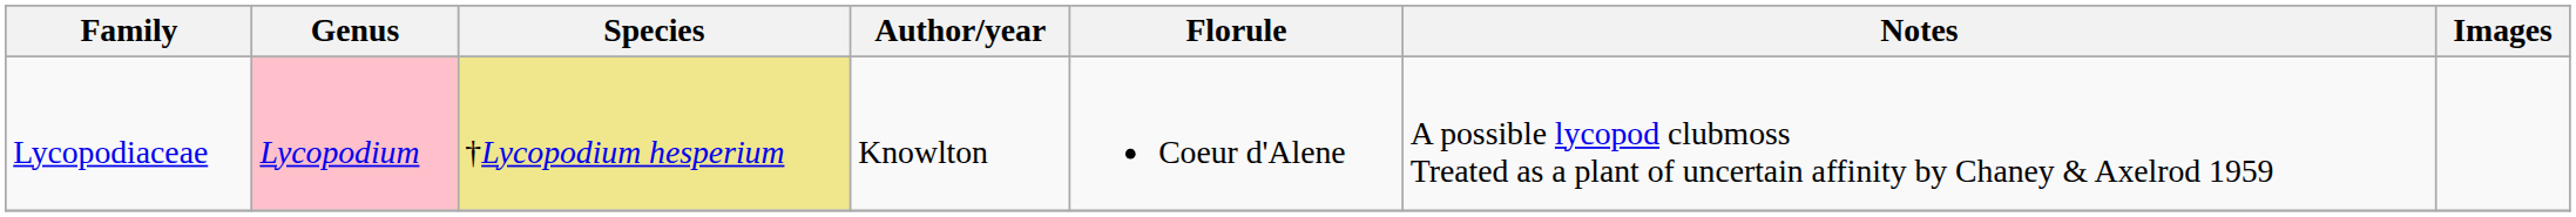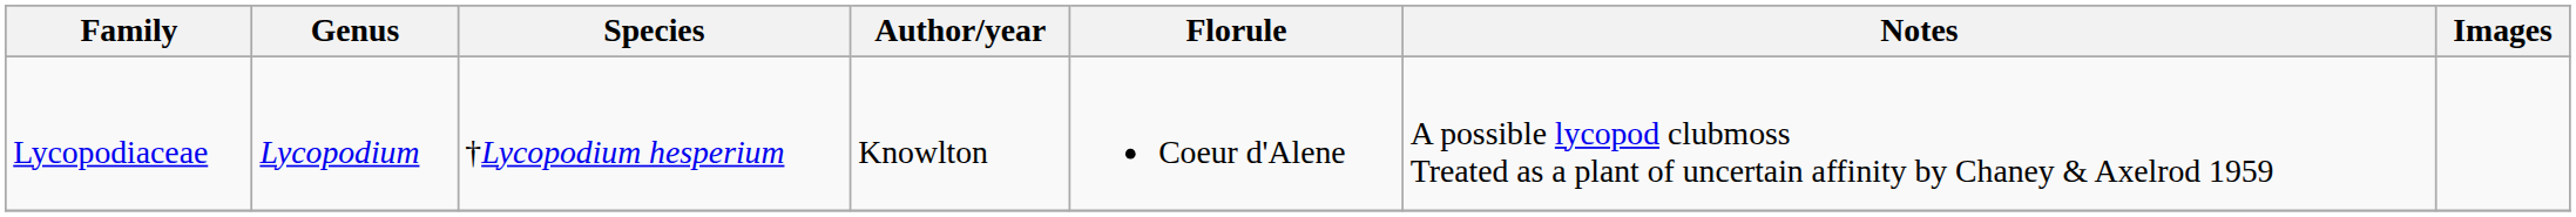Lycopodiaceae | Genus: pink background -> no background
Lycopodiaceae | Species: khaki background -> no background
